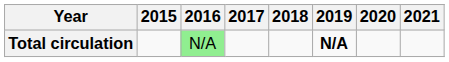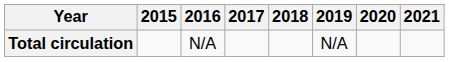row 2 | 2016: lightgreen background -> no background
row 2 | 2019: bold -> normal
